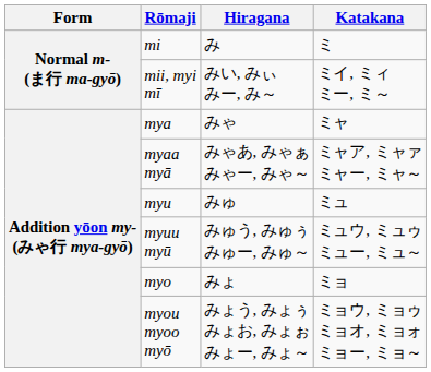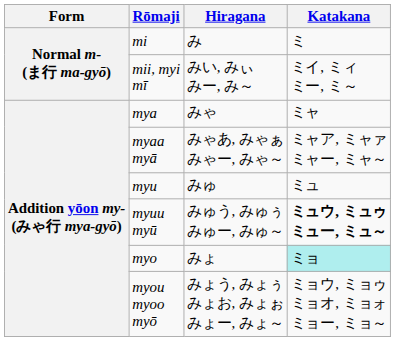myuu myū | Katakana: normal -> bold
myo | Katakana: no background -> paleturquoise background
